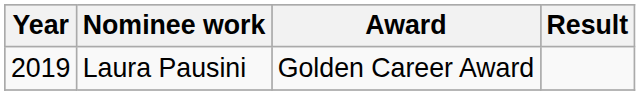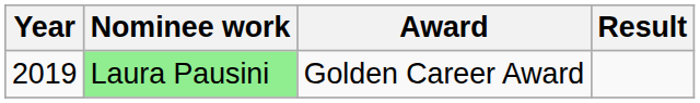row 2 | Nominee work: no background -> lightgreen background
